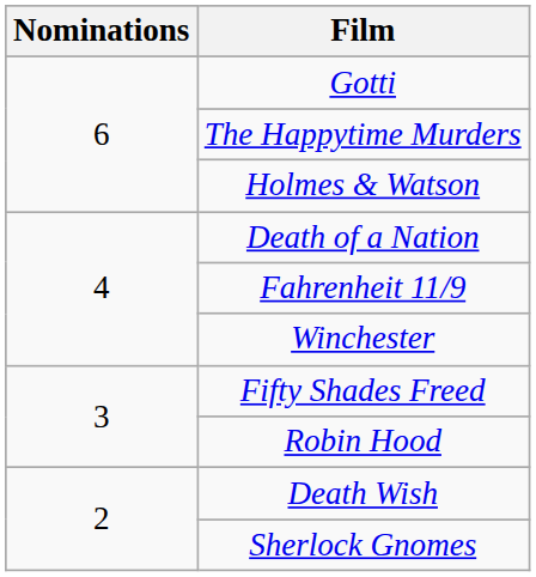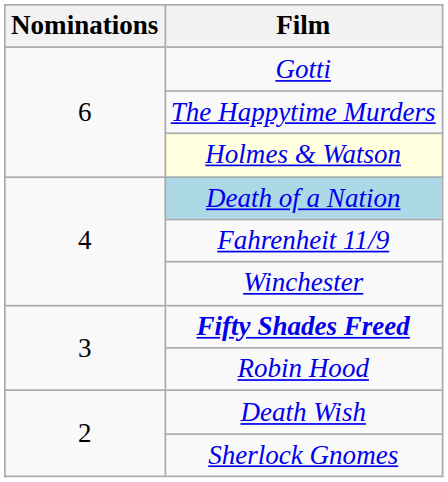Holmes & Watson | Film: no background -> lightyellow background
Death of a Nation | Film: no background -> lightblue background
Fifty Shades Freed | Film: normal -> bold
